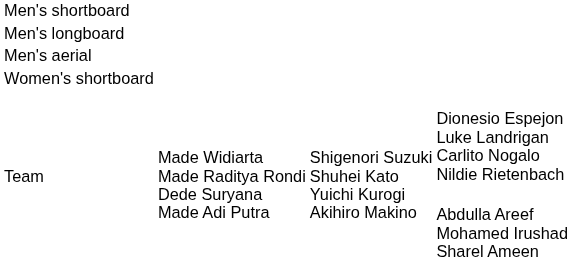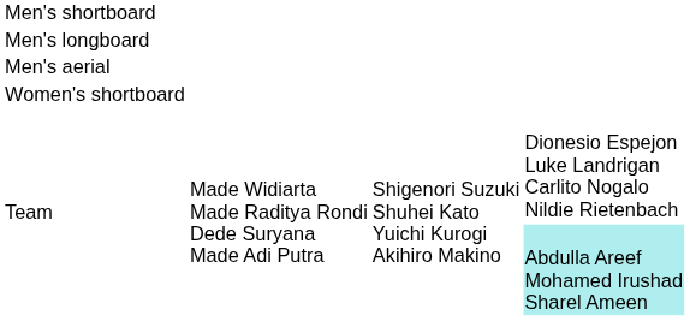Team / Abdulla Areef Mohamed Irushad Sharel Ameen | column 4: no background -> paleturquoise background
